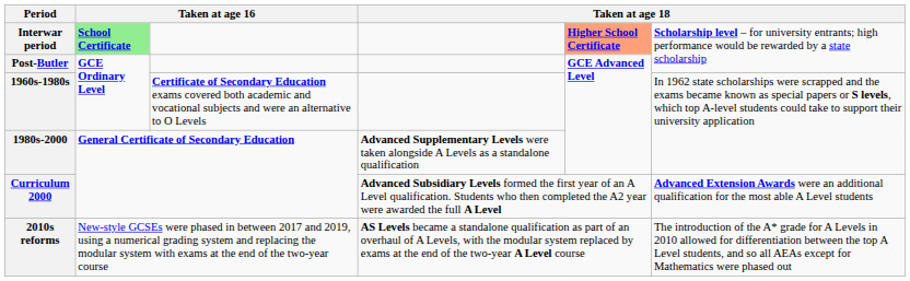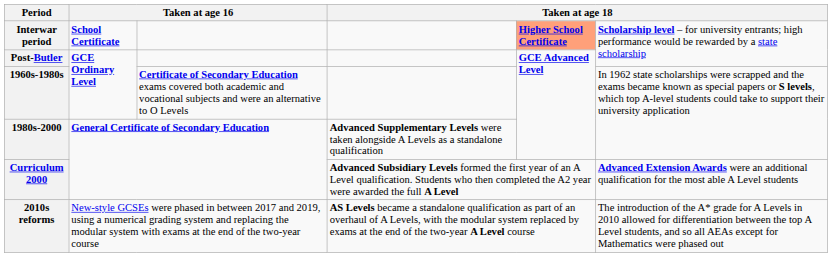Interwar period | column 2: lightgreen background -> no background
